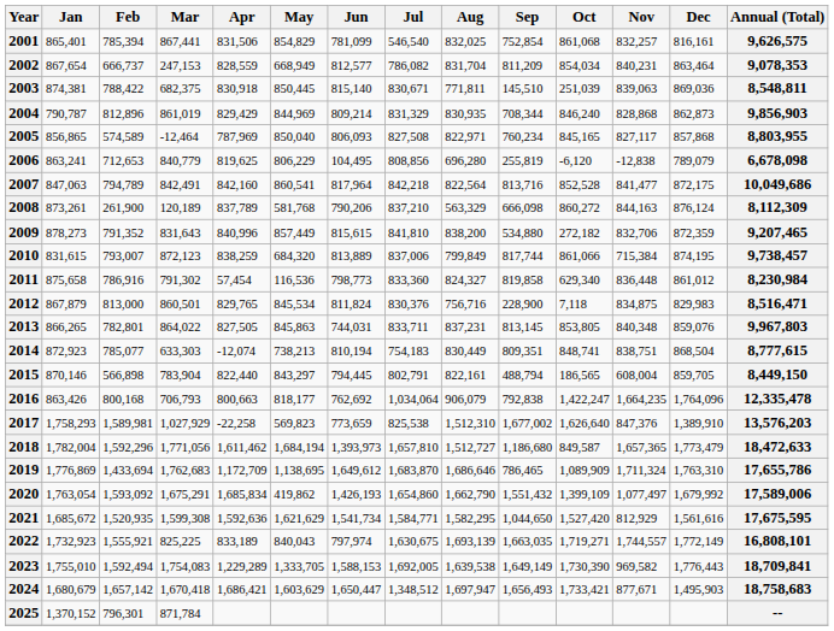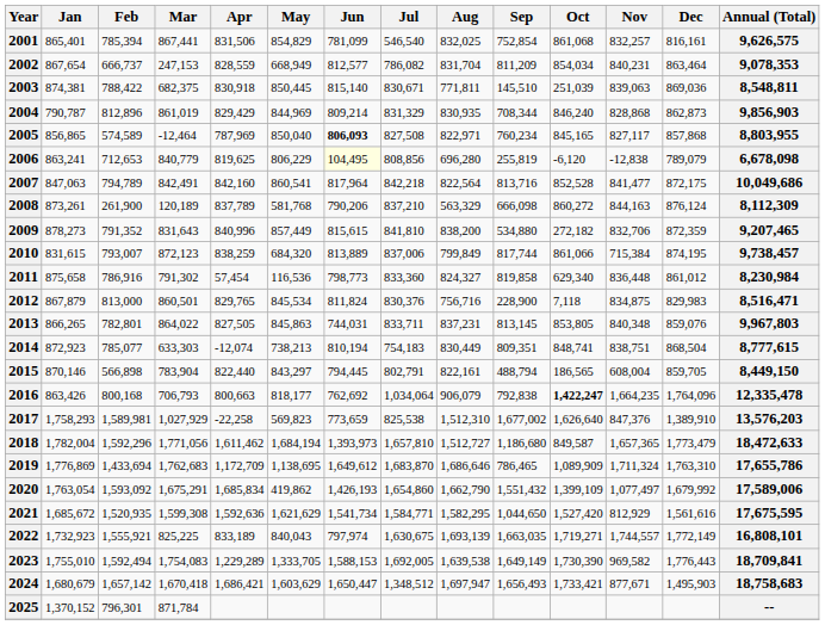2005 | Jun: normal -> bold
2006 | Jun: no background -> lightyellow background
2016 | Oct: normal -> bold
